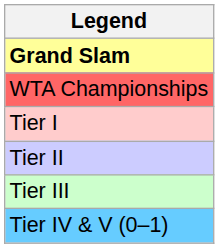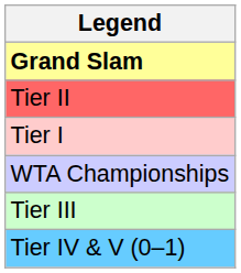row 3 | column 1: WTA Championships -> Tier II
row 5 | column 1: Tier II -> WTA Championships
